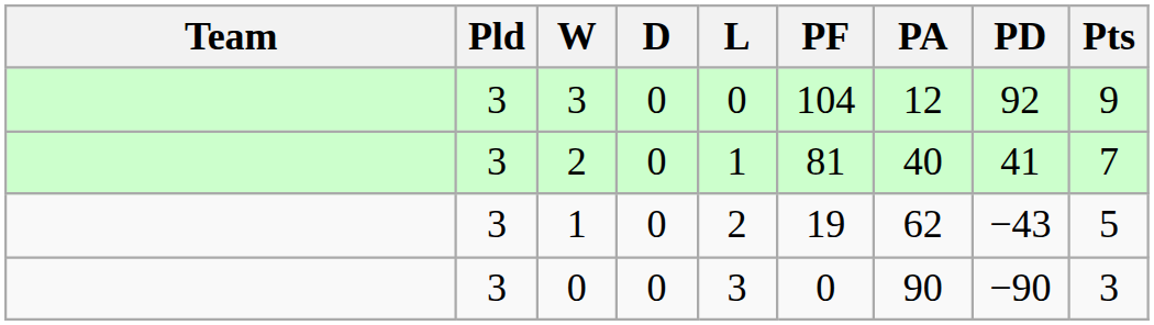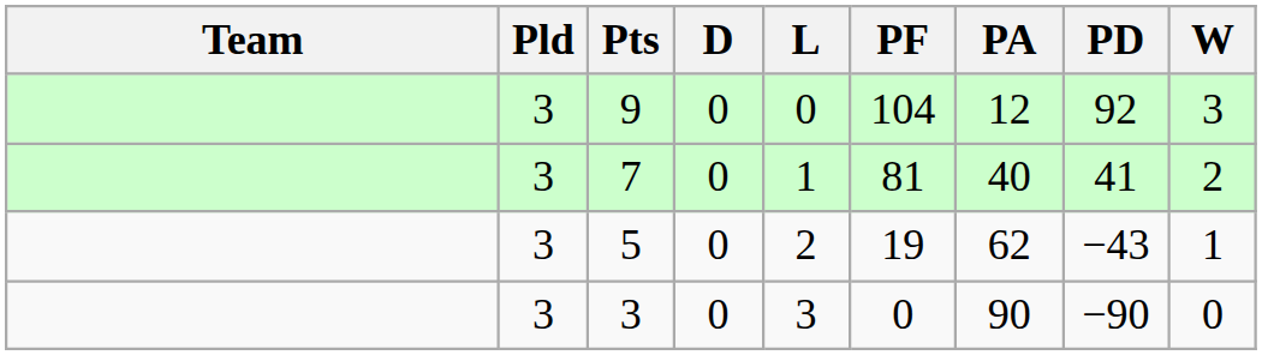columns swapped: W <-> Pts
